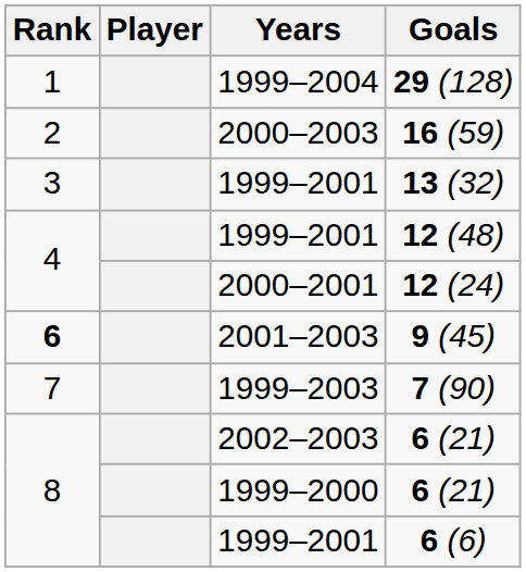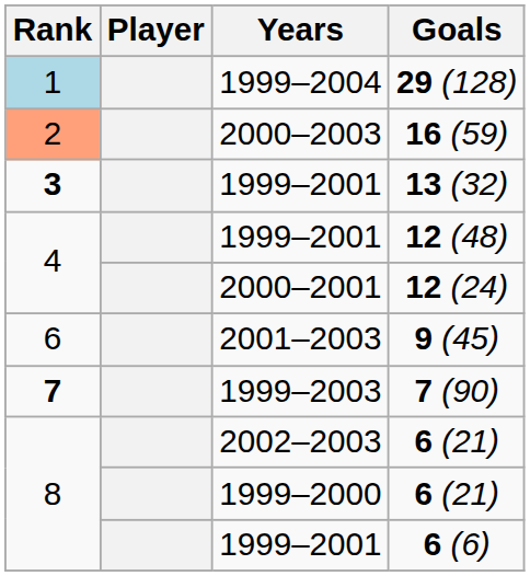29 (128) | Rank: no background -> lightblue background
16 (59) | Rank: no background -> lightsalmon background
13 (32) | Rank: normal -> bold
9 (45) | Rank: bold -> normal
7 (90) | Rank: normal -> bold
